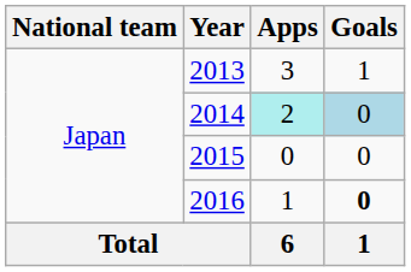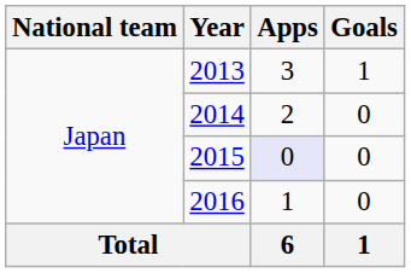2014 | Apps: paleturquoise background -> no background
2014 | Goals: lightblue background -> no background
2015 | Apps: no background -> lavender background
2016 | Goals: bold -> normal
